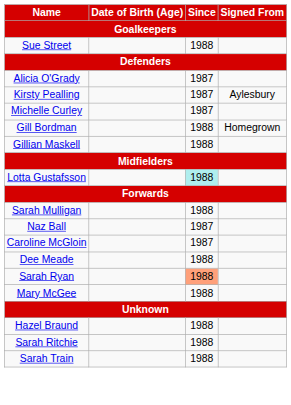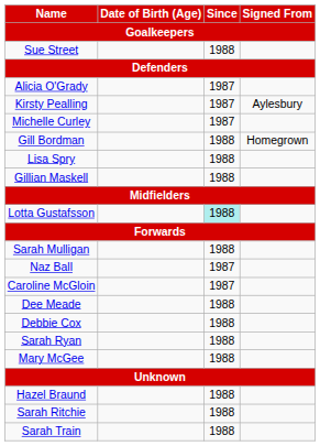+ row: Lisa Spry | 1988
+ row: Debbie Cox | 1988
Sarah Ryan | Since: lightsalmon background -> no background
